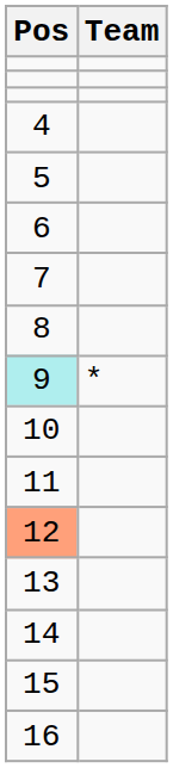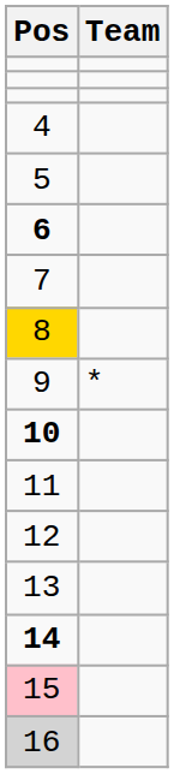row 7 | Pos: normal -> bold
row 9 | Pos: no background -> gold background
row 10 | Pos: paleturquoise background -> no background
row 11 | Pos: normal -> bold
row 13 | Pos: lightsalmon background -> no background
row 15 | Pos: normal -> bold
row 16 | Pos: no background -> pink background
row 17 | Pos: no background -> lightgrey background
